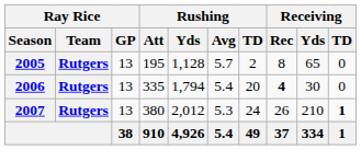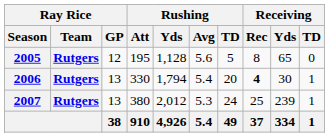2005 | Ray Rice / GP: 13 -> 12
2005 | Rushing / Avg: 5.7 -> 5.6
2005 | Rushing / TD: 2 -> 5
2006 | Rushing / Att: 335 -> 330
2006 | Receiving / TD: 0 -> 1
2007 | Receiving / Rec: 26 -> 25
2007 | Receiving / Yds: 210 -> 239
2007 | Receiving / TD: bold -> normal
